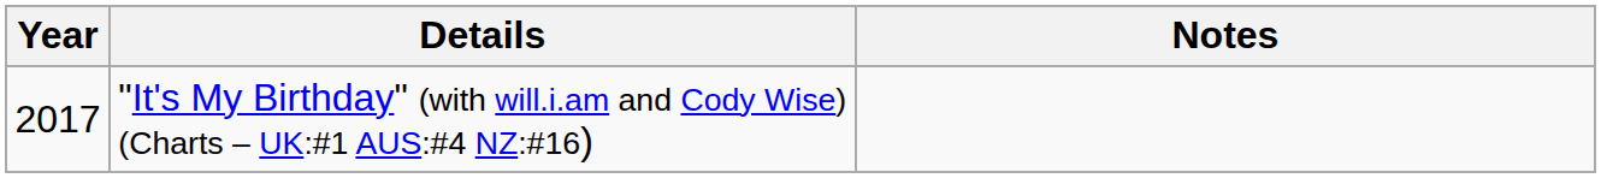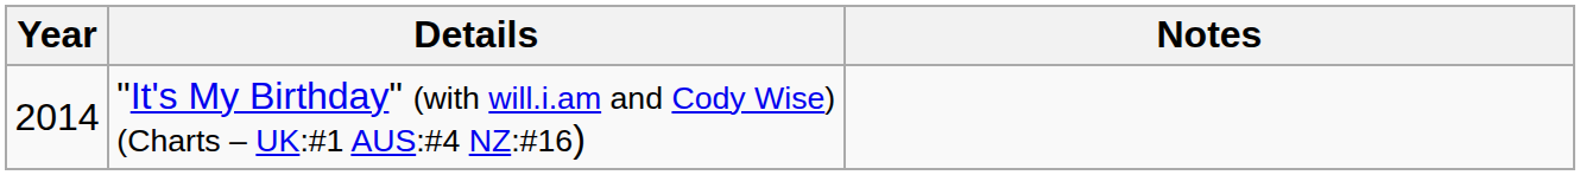row 2 | Year: 2017 -> 2014
